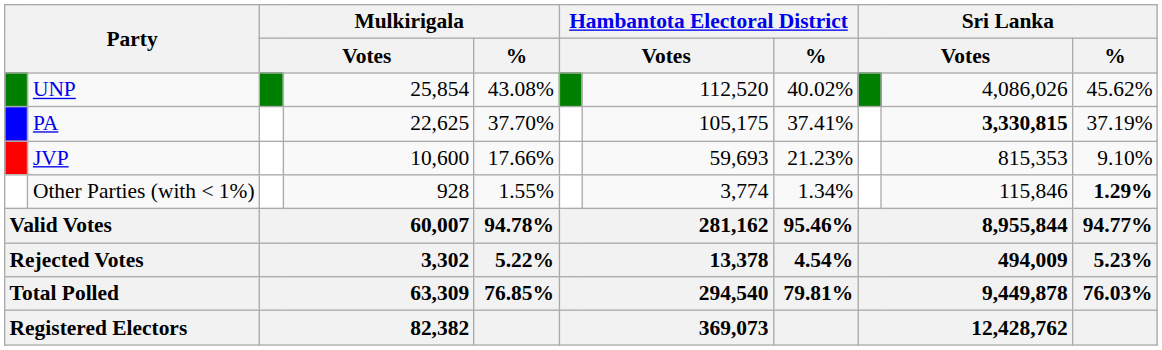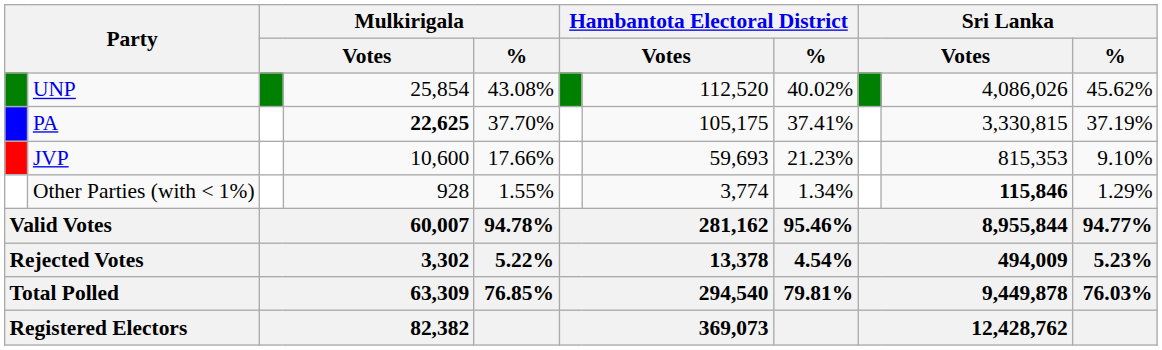PA | column 4: normal -> bold
PA | column 10: bold -> normal
Other Parties (with < 1%) | column 10: normal -> bold
Other Parties (with < 1%) | Sri Lanka / %: bold -> normal
